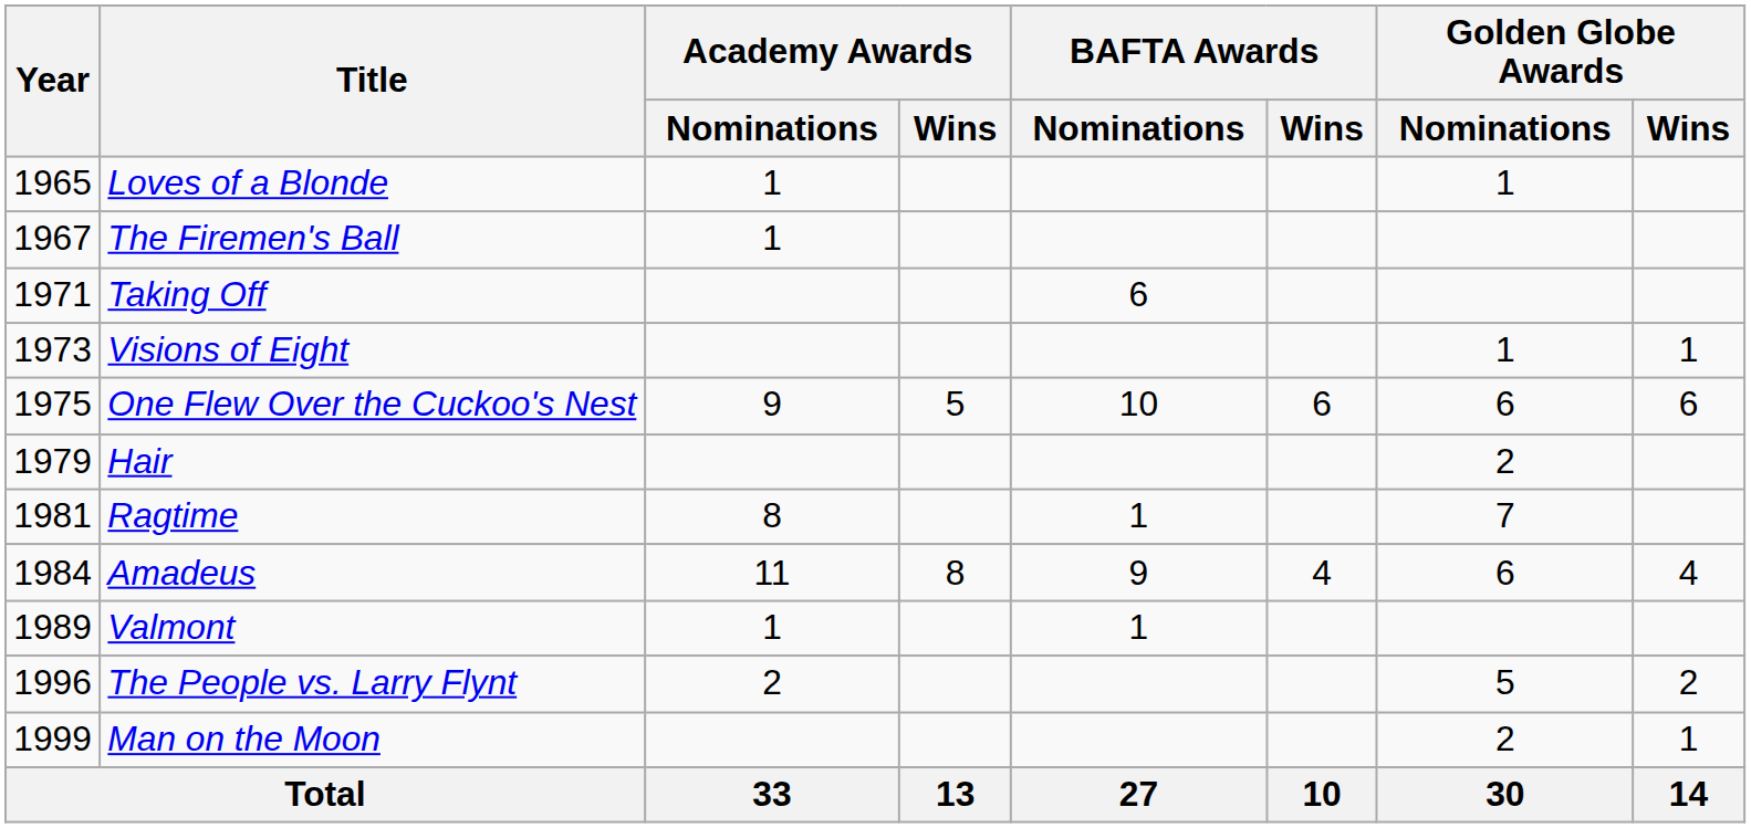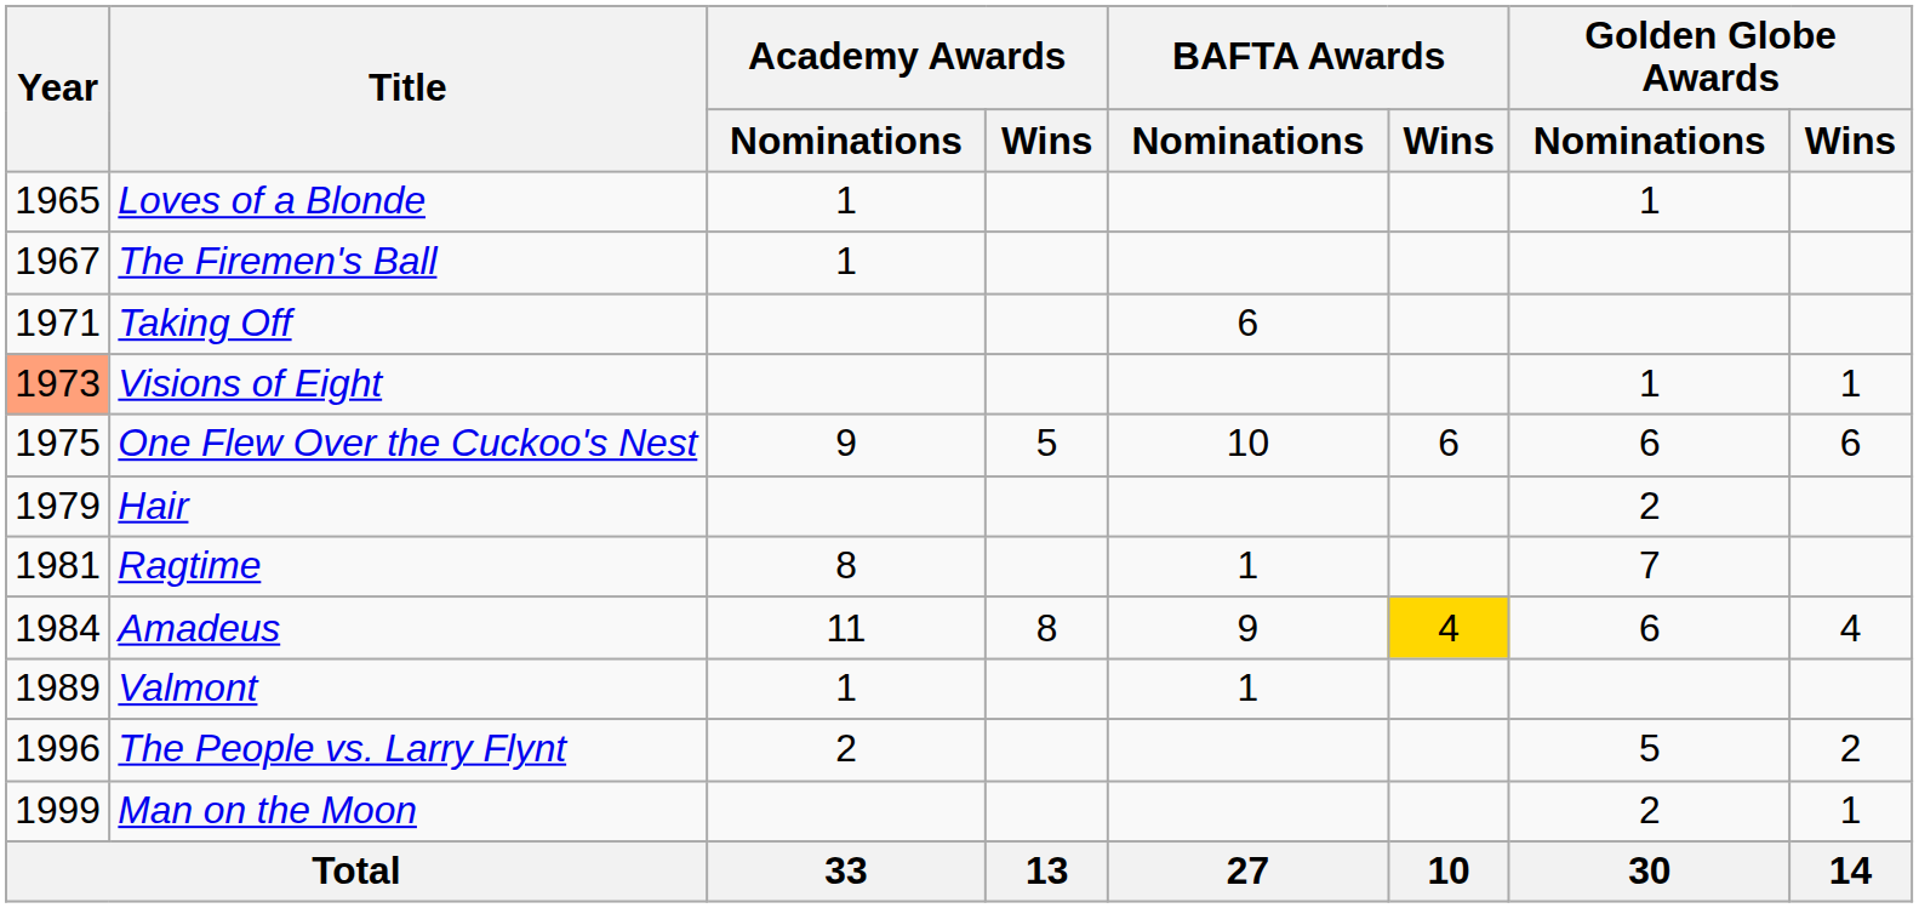Visions of Eight | Year: no background -> lightsalmon background
Amadeus | BAFTA Awards / Wins: no background -> gold background
